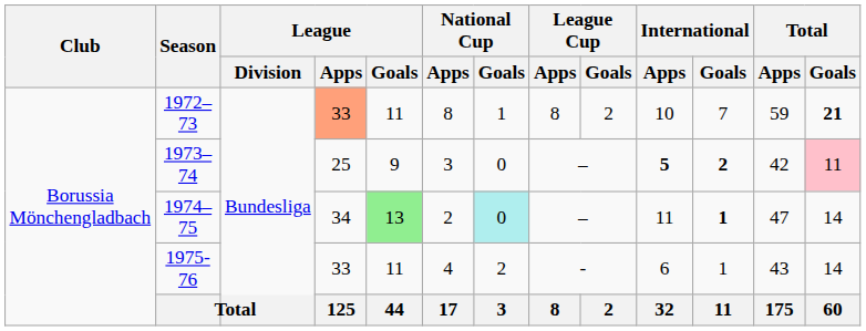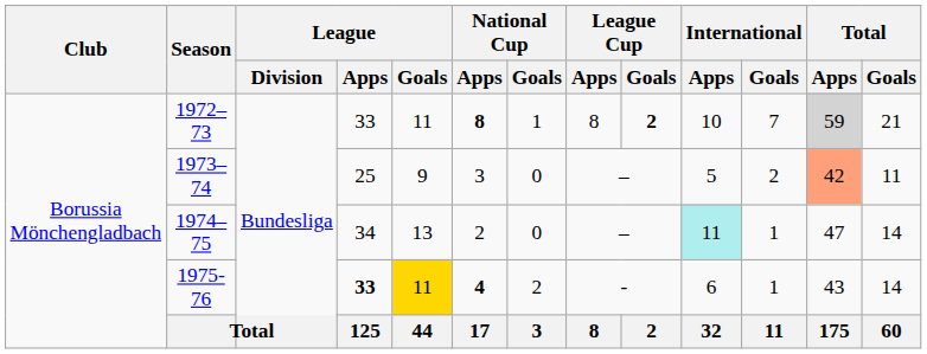1972–73 | League / Apps: lightsalmon background -> no background
1972–73 | National Cup / Apps: normal -> bold
1972–73 | League Cup / Goals: normal -> bold
1972–73 | Total / Apps: no background -> lightgrey background
1972–73 | Total / Goals: bold -> normal
1973–74 | International / Apps: bold -> normal
1973–74 | International / Goals: bold -> normal
1973–74 | Total / Apps: no background -> lightsalmon background
1973–74 | Total / Goals: pink background -> no background
1974–75 | League / Goals: lightgreen background -> no background
1974–75 | National Cup / Goals: paleturquoise background -> no background
1974–75 | International / Apps: no background -> paleturquoise background
1974–75 | International / Goals: bold -> normal
1975-76 | League / Apps: normal -> bold
1975-76 | League / Goals: no background -> gold background
1975-76 | National Cup / Apps: normal -> bold
